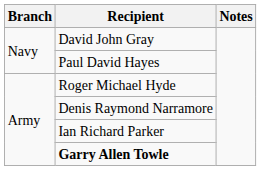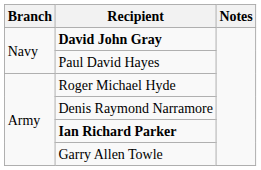David John Gray | Recipient: normal -> bold
Ian Richard Parker | Recipient: normal -> bold
Garry Allen Towle | Recipient: bold -> normal
